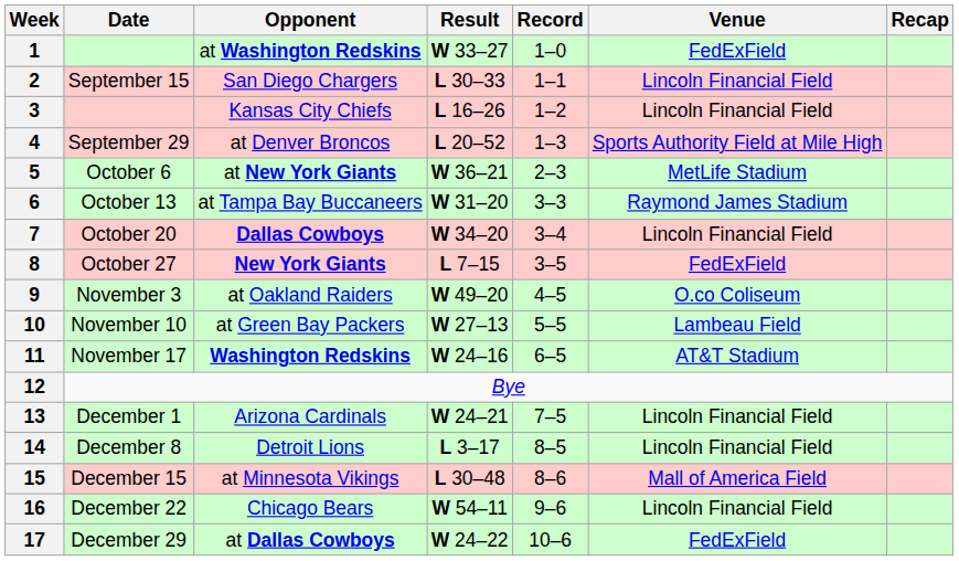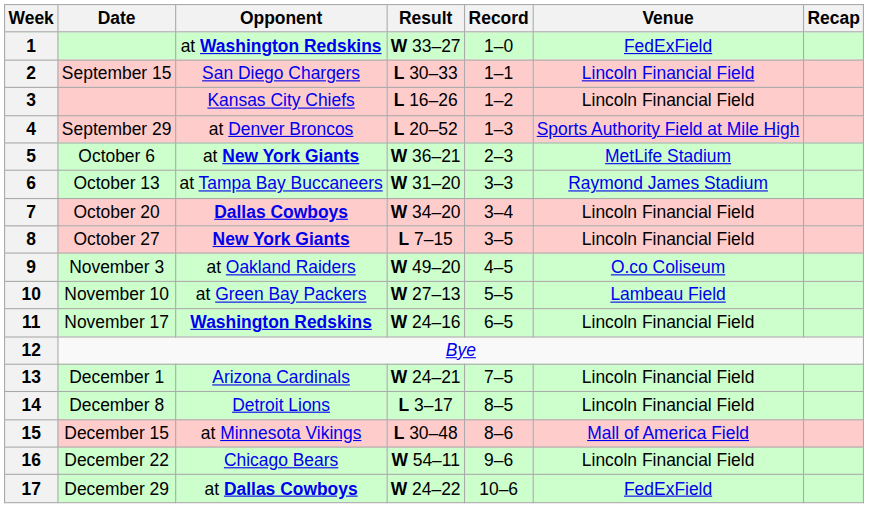8 | Venue: FedExField -> Lincoln Financial Field
11 | Venue: AT&T Stadium -> Lincoln Financial Field
